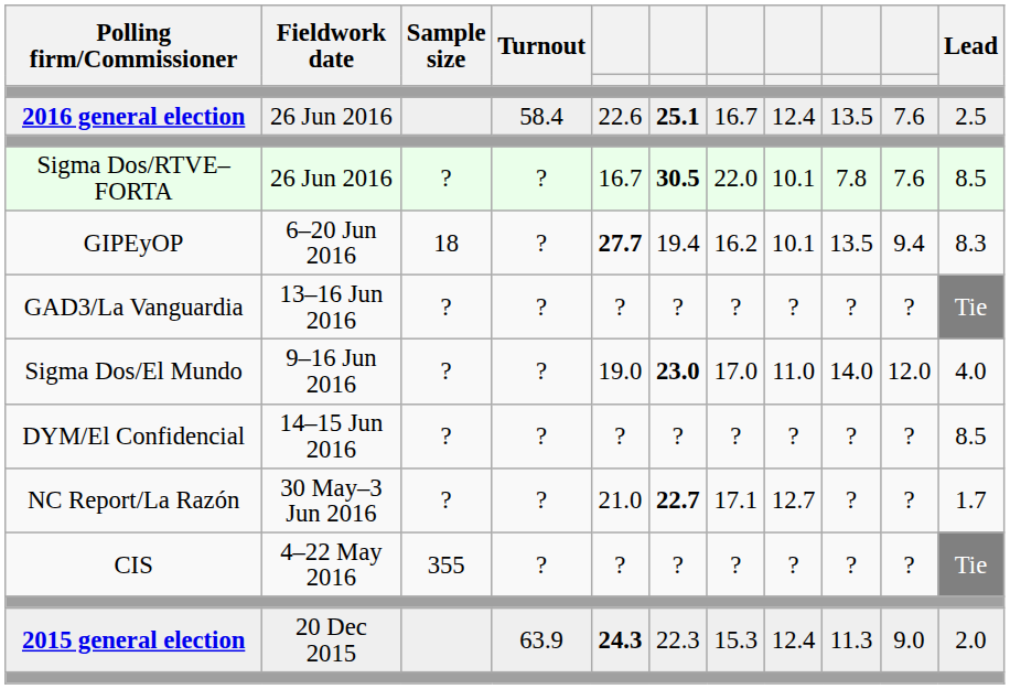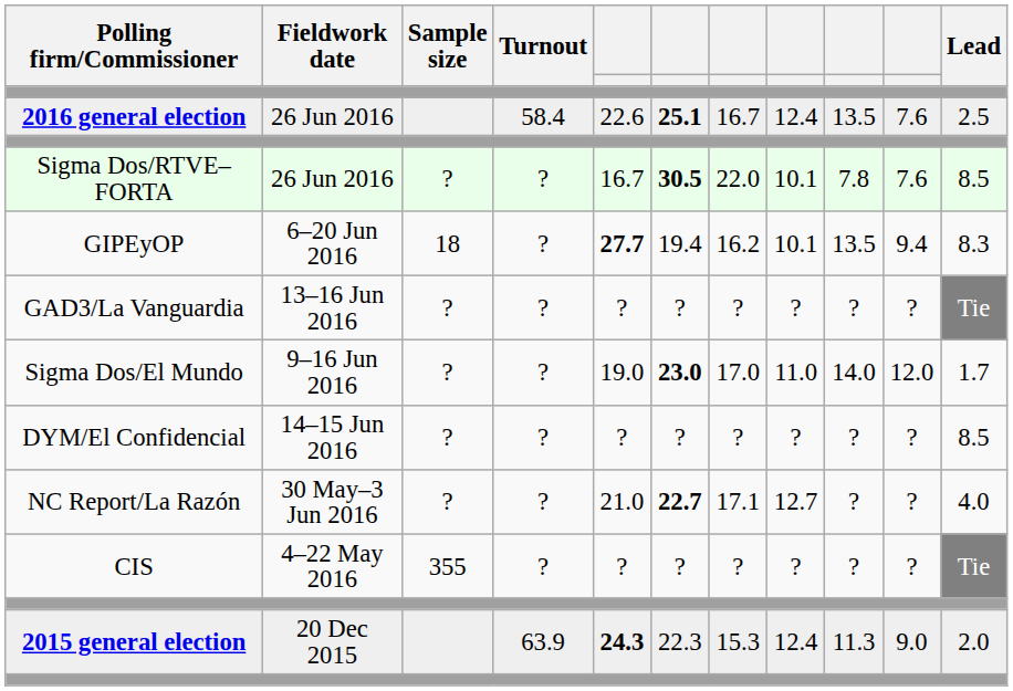Sigma Dos/El Mundo | Lead: 4.0 -> 1.7
NC Report/La Razón | Lead: 1.7 -> 4.0
